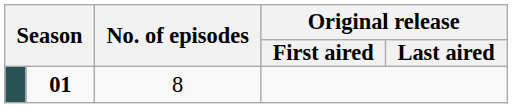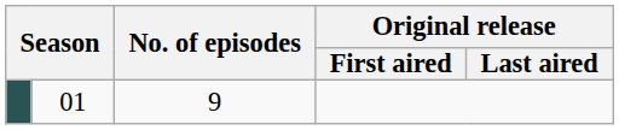row 3 | column 2: bold -> normal
row 3 | No. of episodes: 8 -> 9
